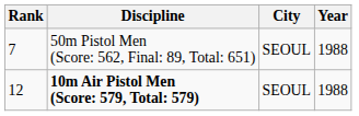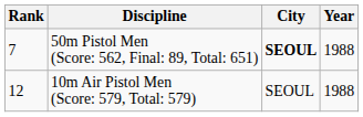row 2 | City: normal -> bold
row 3 | Discipline: bold -> normal
